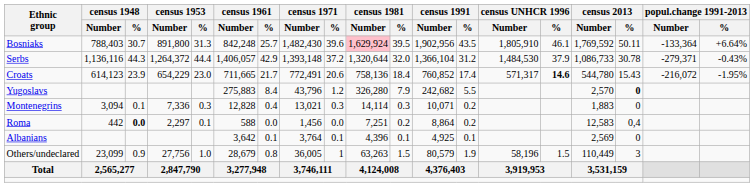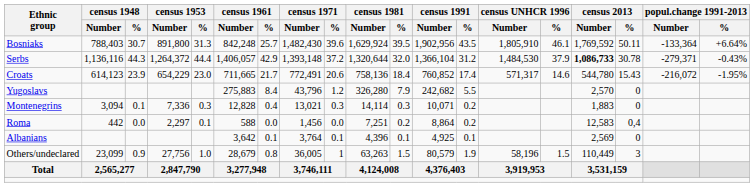Bosniaks | census 1981 / Number: pink background -> no background
Serbs | census 2013 / Number: normal -> bold
Croats | census UNHCR 1996 / %: bold -> normal
Yugoslavs | census 2013 / %: bold -> normal
Roma | census 1948 / %: bold -> normal
